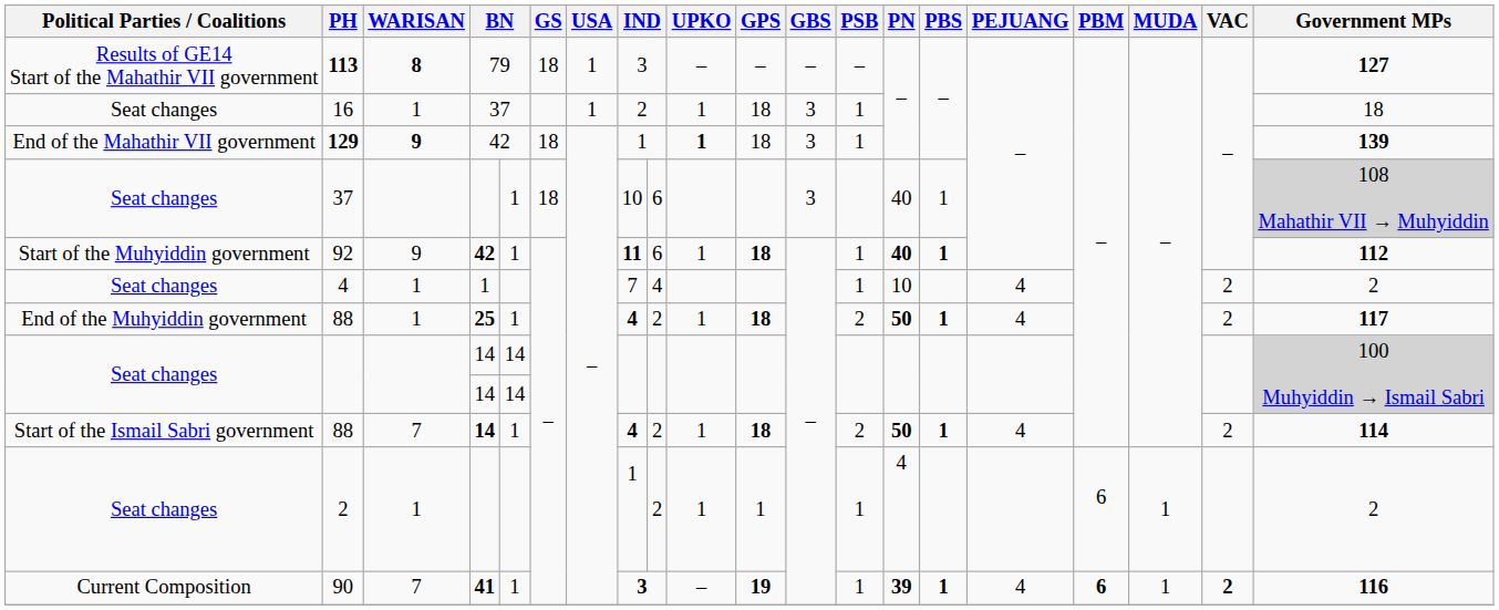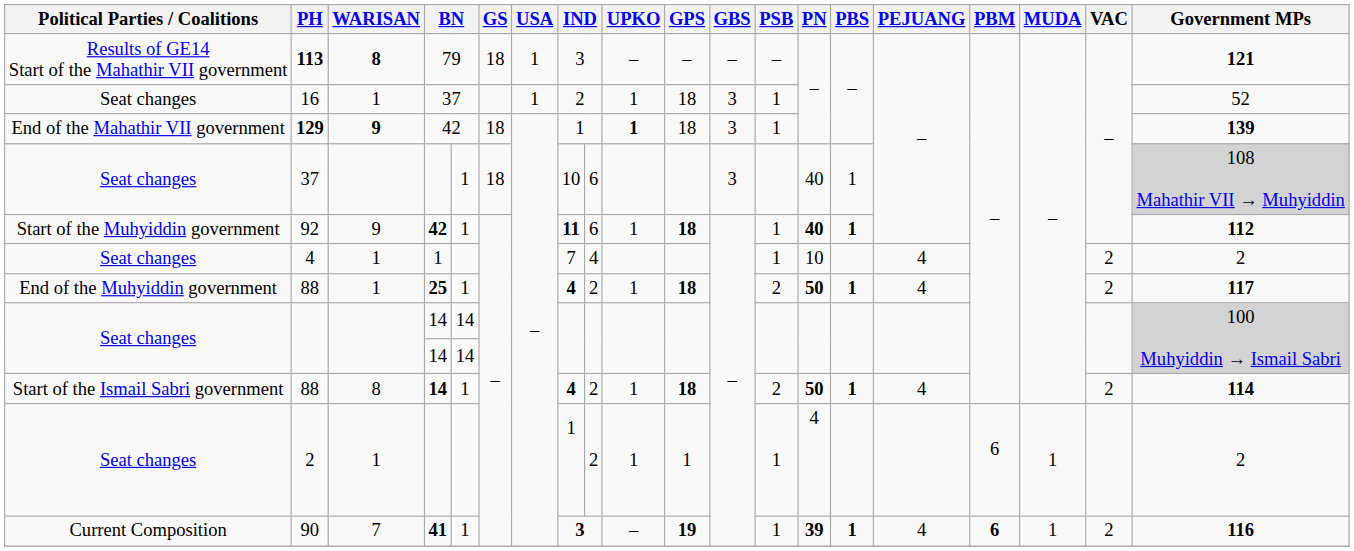113 | Government MPs: 127 -> 121
16 | Government MPs: 18 -> 52
Start of the Ismail Sabri government / 88 | WARISAN: 7 -> 8
90 | VAC: bold -> normal
